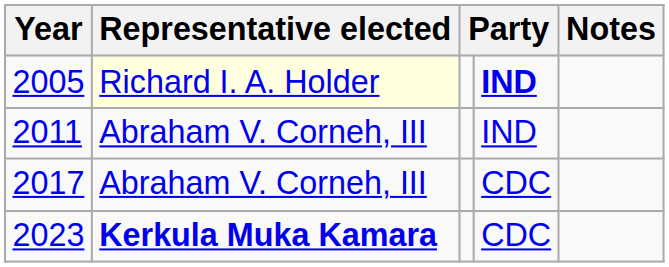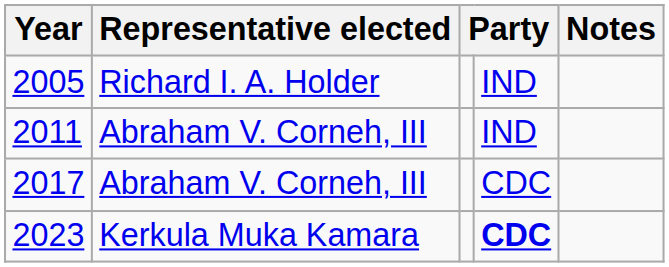2005 | Representative elected: lightyellow background -> no background
2005 | column 4: bold -> normal
2023 | Representative elected: bold -> normal
2023 | column 4: normal -> bold
